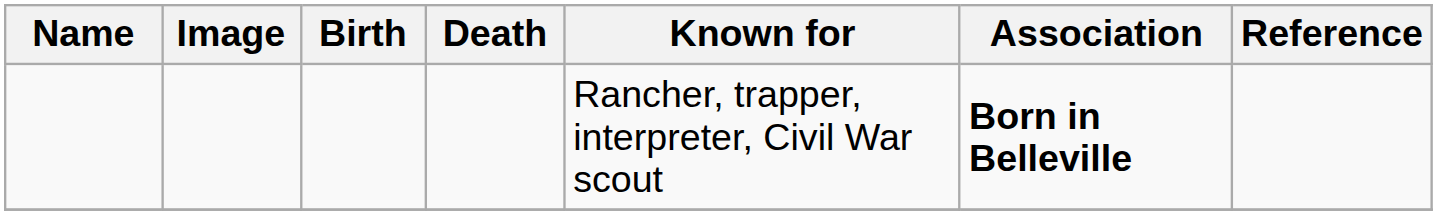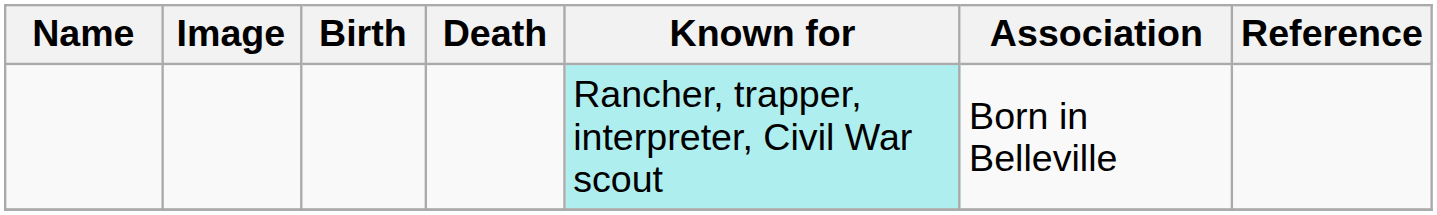row 2 | Known for: no background -> paleturquoise background
row 2 | Association: bold -> normal
